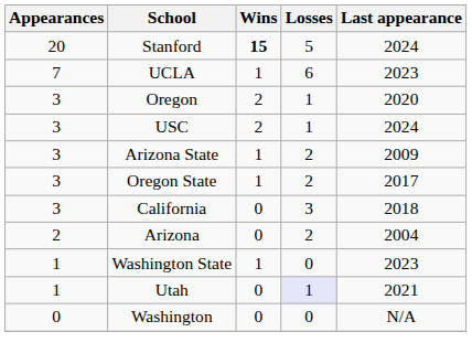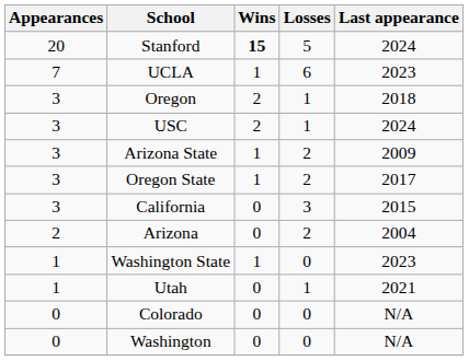Oregon | Last appearance: 2020 -> 2018
California | Last appearance: 2018 -> 2015
Utah | Losses: lavender background -> no background
+ row: 0 | Colorado | 0 | 0 | N/A
